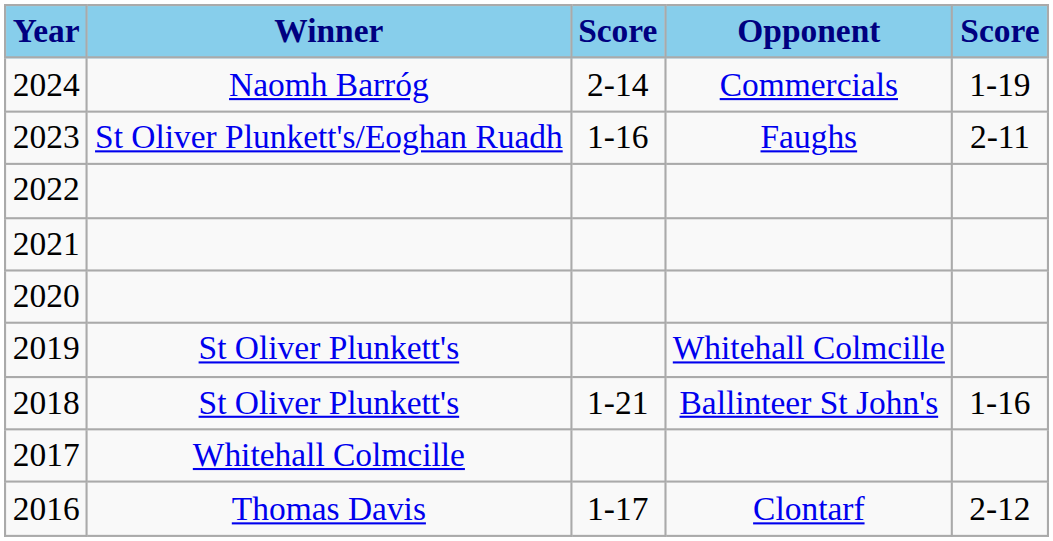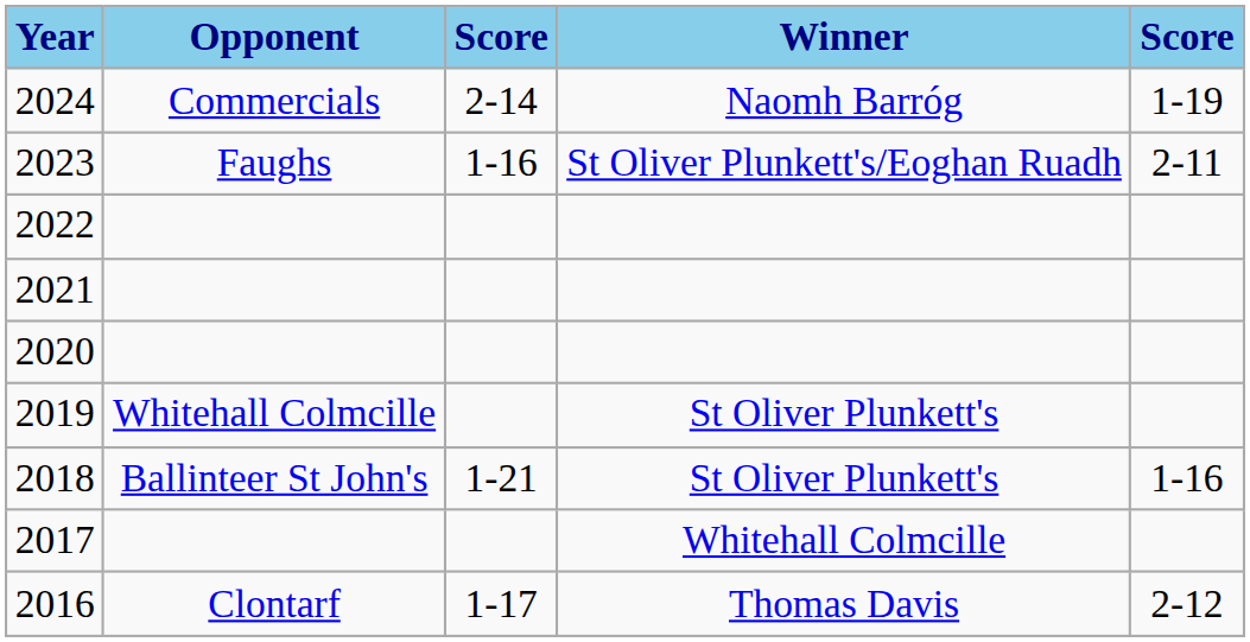columns swapped: Winner <-> Opponent
